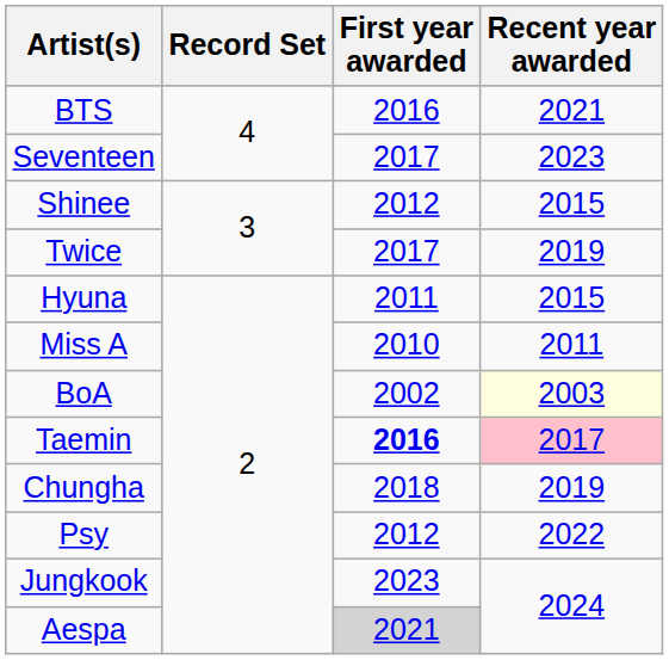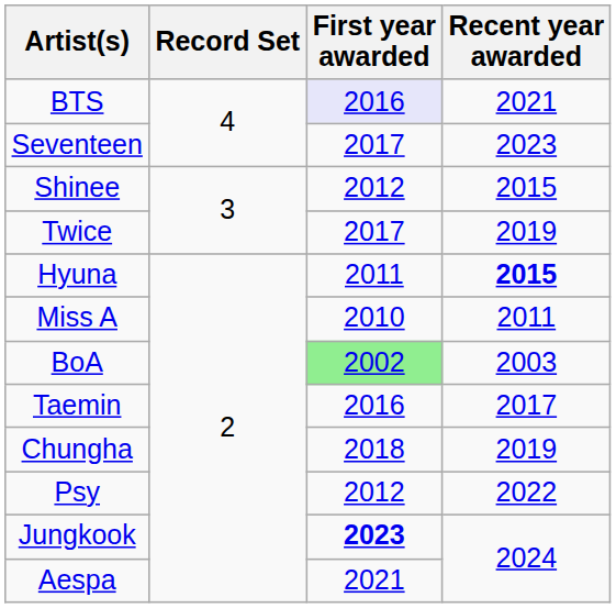BTS | First year awarded: no background -> lavender background
Hyuna | Recent year awarded: normal -> bold
BoA | First year awarded: no background -> lightgreen background
BoA | Recent year awarded: lightyellow background -> no background
Taemin | First year awarded: bold -> normal
Taemin | Recent year awarded: pink background -> no background
Jungkook | First year awarded: normal -> bold
Aespa | First year awarded: lightgrey background -> no background
